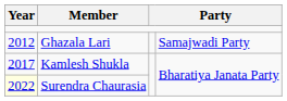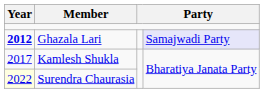Ghazala Lari | Year: normal -> bold
Ghazala Lari | column 4: no background -> lavender background
